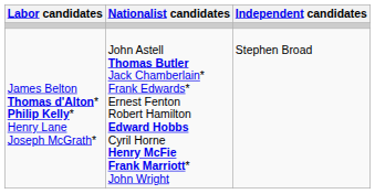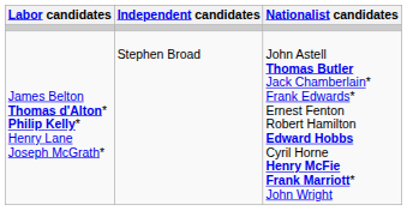columns swapped: Nationalist candidates <-> Independent candidates
